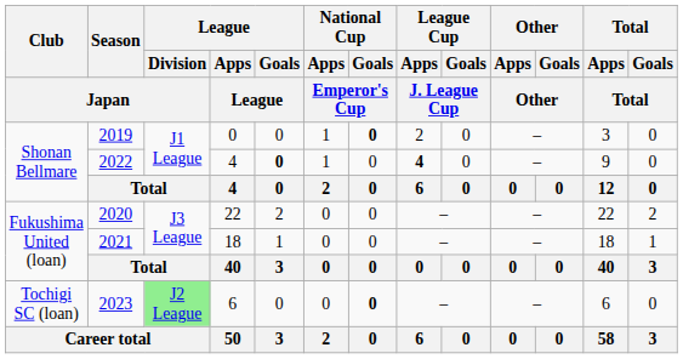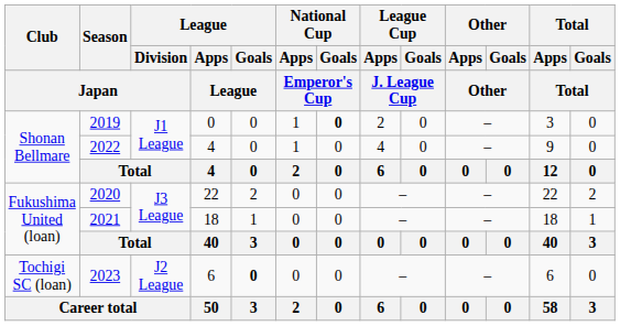2022 | League / Goals / League: bold -> normal
2022 | League Cup / Apps / J. League Cup: bold -> normal
2023 | League / Division / Japan: lightgreen background -> no background
2023 | League / Goals / League: normal -> bold
2023 | National Cup / Goals / Emperor's Cup: bold -> normal
